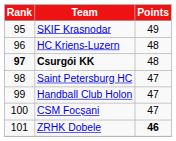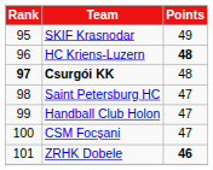HC Kriens-Luzern | Points: normal -> bold
